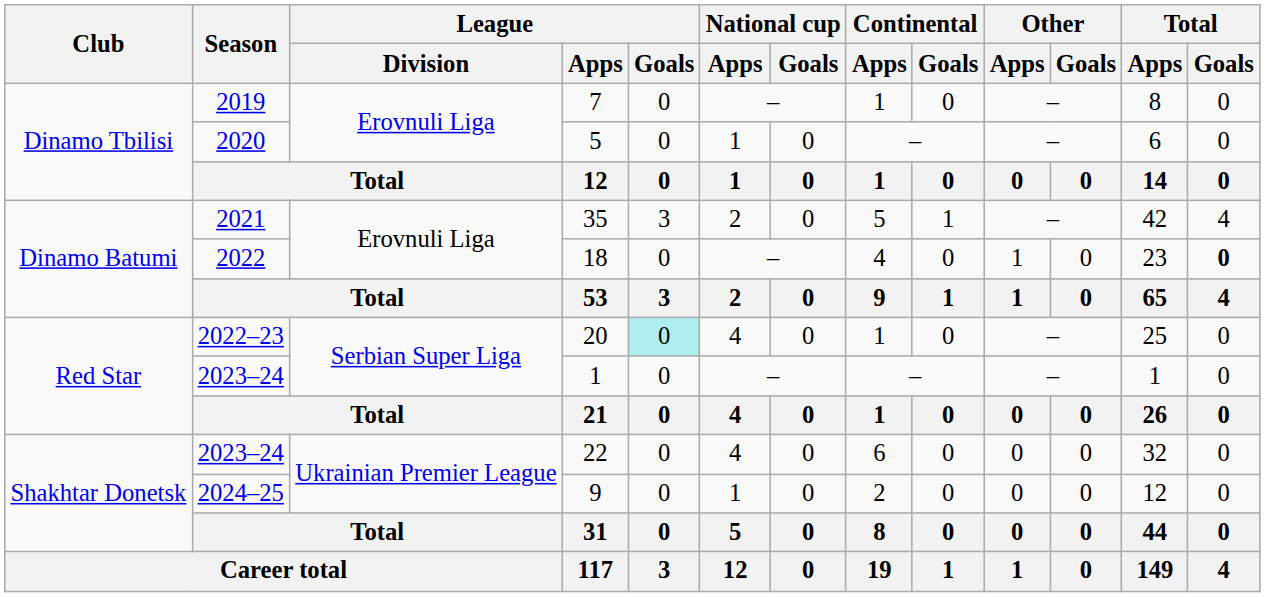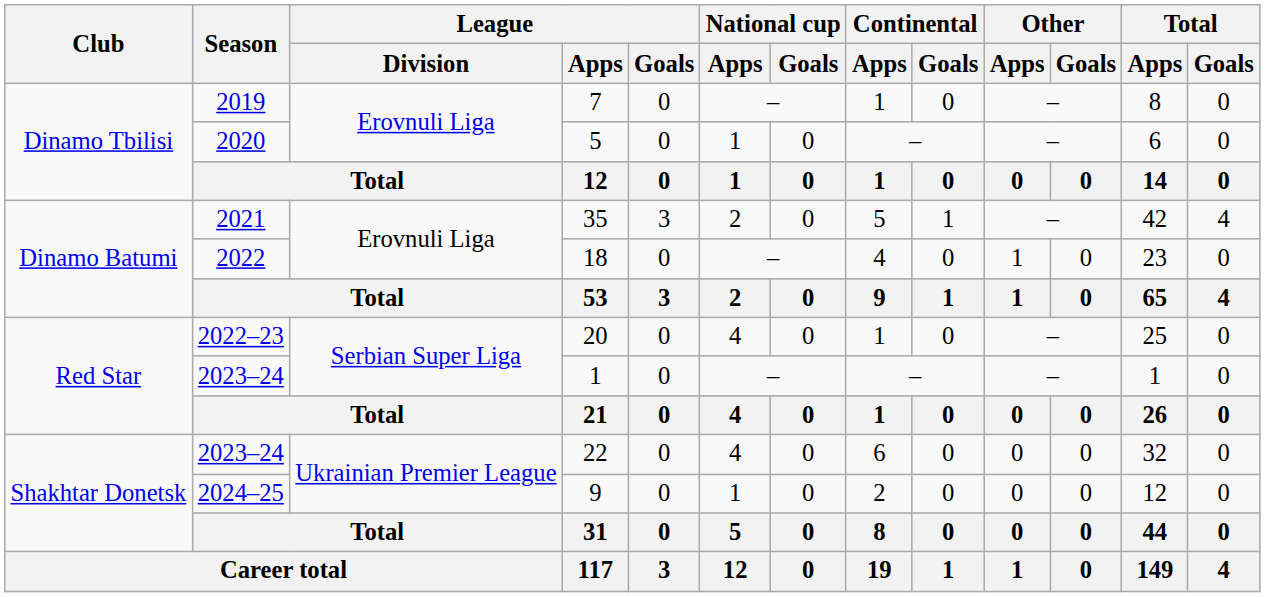18 | Total / Goals: bold -> normal
20 | League / Goals: paleturquoise background -> no background
